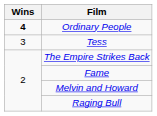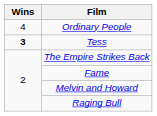Ordinary People | Wins: bold -> normal
Tess | Wins: normal -> bold
